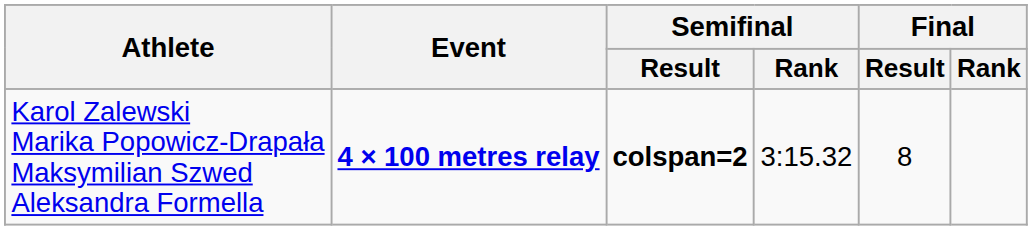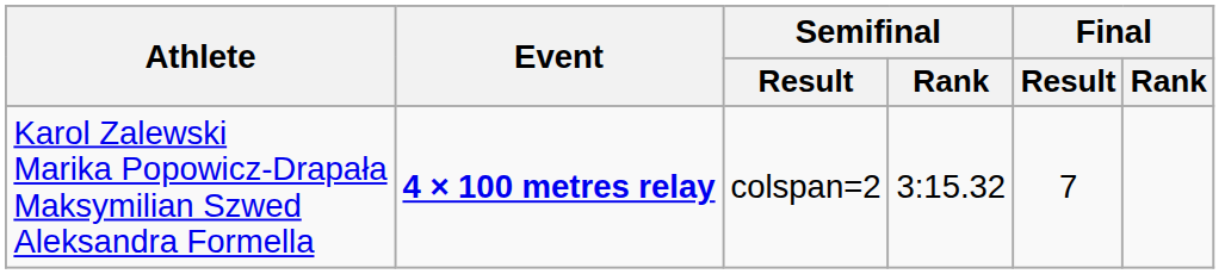row 3 | Semifinal / Result: bold -> normal
row 3 | Final / Result: 8 -> 7
